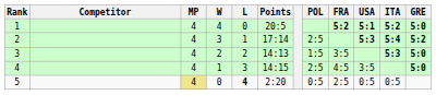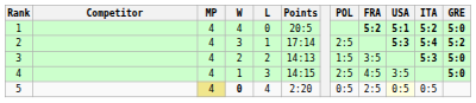5 | W: normal -> bold
5 | L: bold -> normal
5 | USA: no background -> lightyellow background
